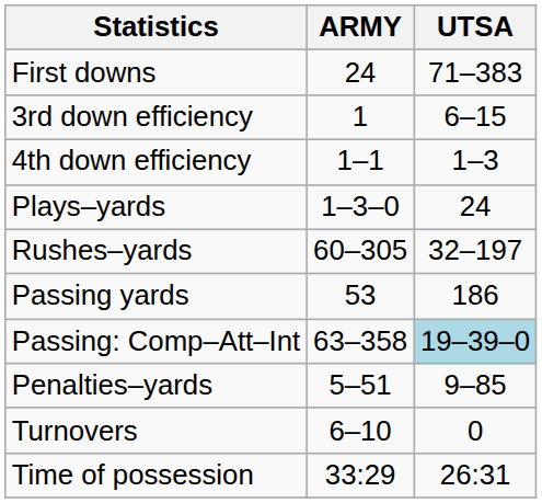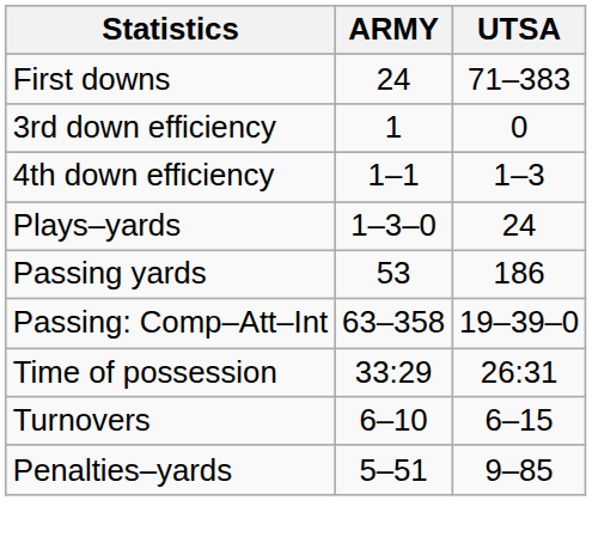3rd down efficiency | UTSA: 6–15 -> 0
- row: Rushes–yards | 60–305 | 32–197
Passing: Comp–Att–Int | UTSA: lightblue background -> no background
rows swapped: Penalties–yards <-> Time of possession
Turnovers | UTSA: 0 -> 6–15
